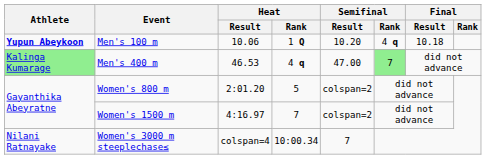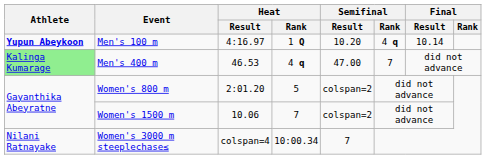Men's 100 m | Heat / Result: 10.06 -> 4:16.97
Men's 100 m | Final / Result: 10.18 -> 10.14
Men's 400 m | Semifinal / Rank: lightgreen background -> no background
Women's 1500 m | Heat / Result: 4:16.97 -> 10.06
